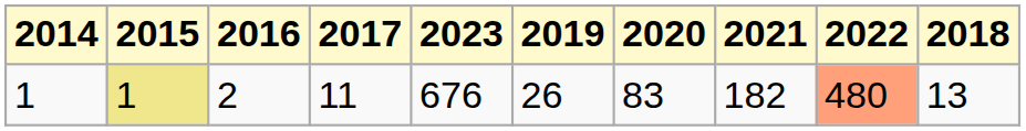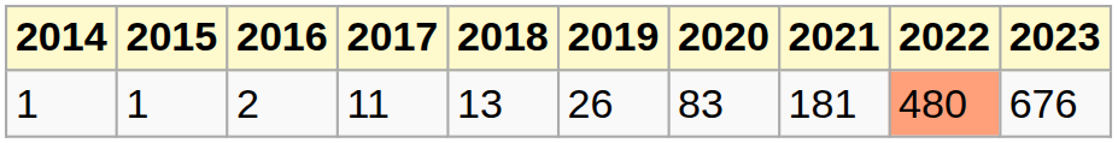columns swapped: 2018 <-> 2023
row 2 | 2015: khaki background -> no background
row 2 | 2021: 182 -> 181
